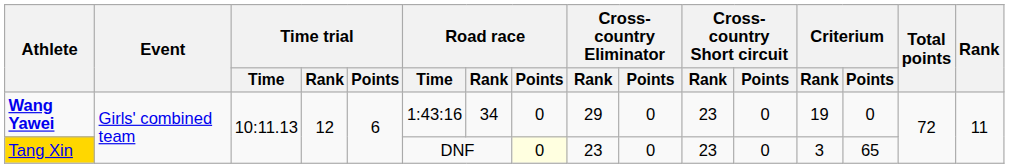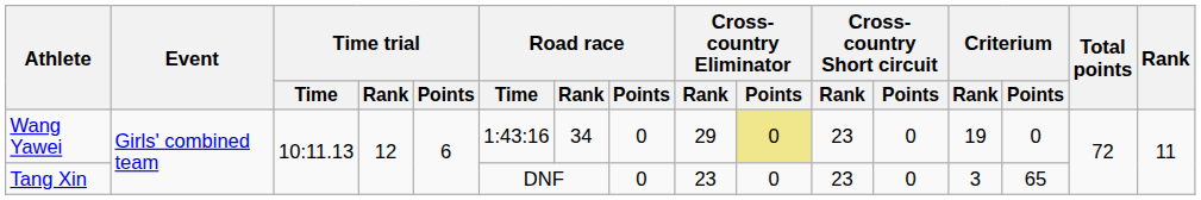row 3 | Athlete: bold -> normal
row 3 | Cross-country Eliminator / Points: no background -> khaki background
row 4 | Athlete: gold background -> no background
row 4 | Road race / Points: lightyellow background -> no background
